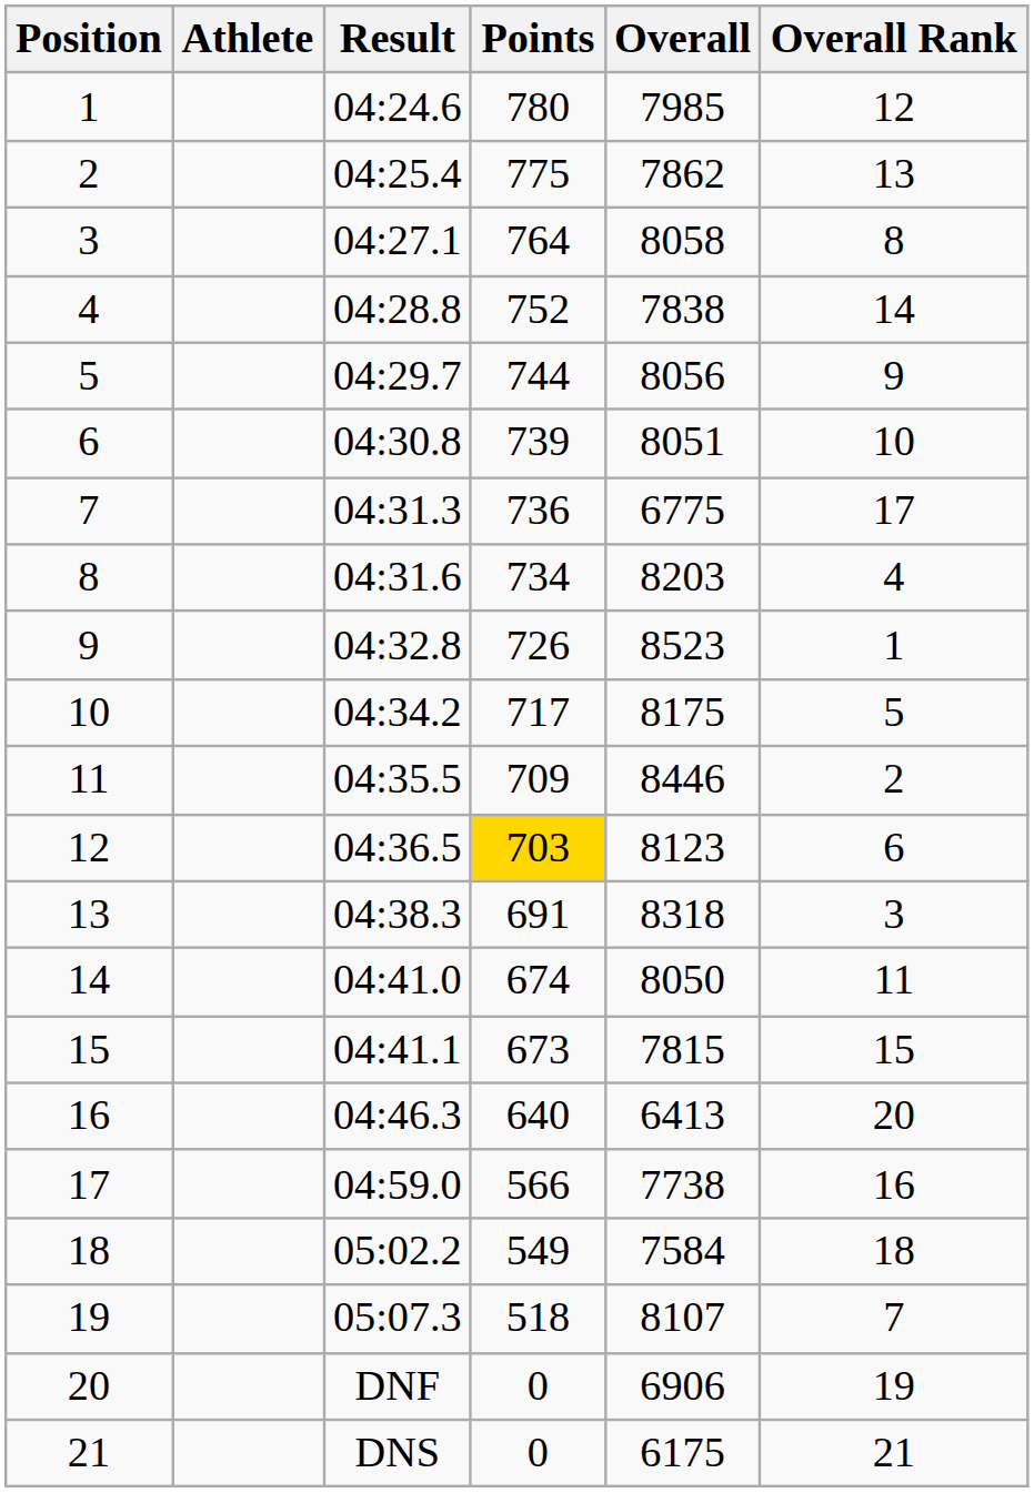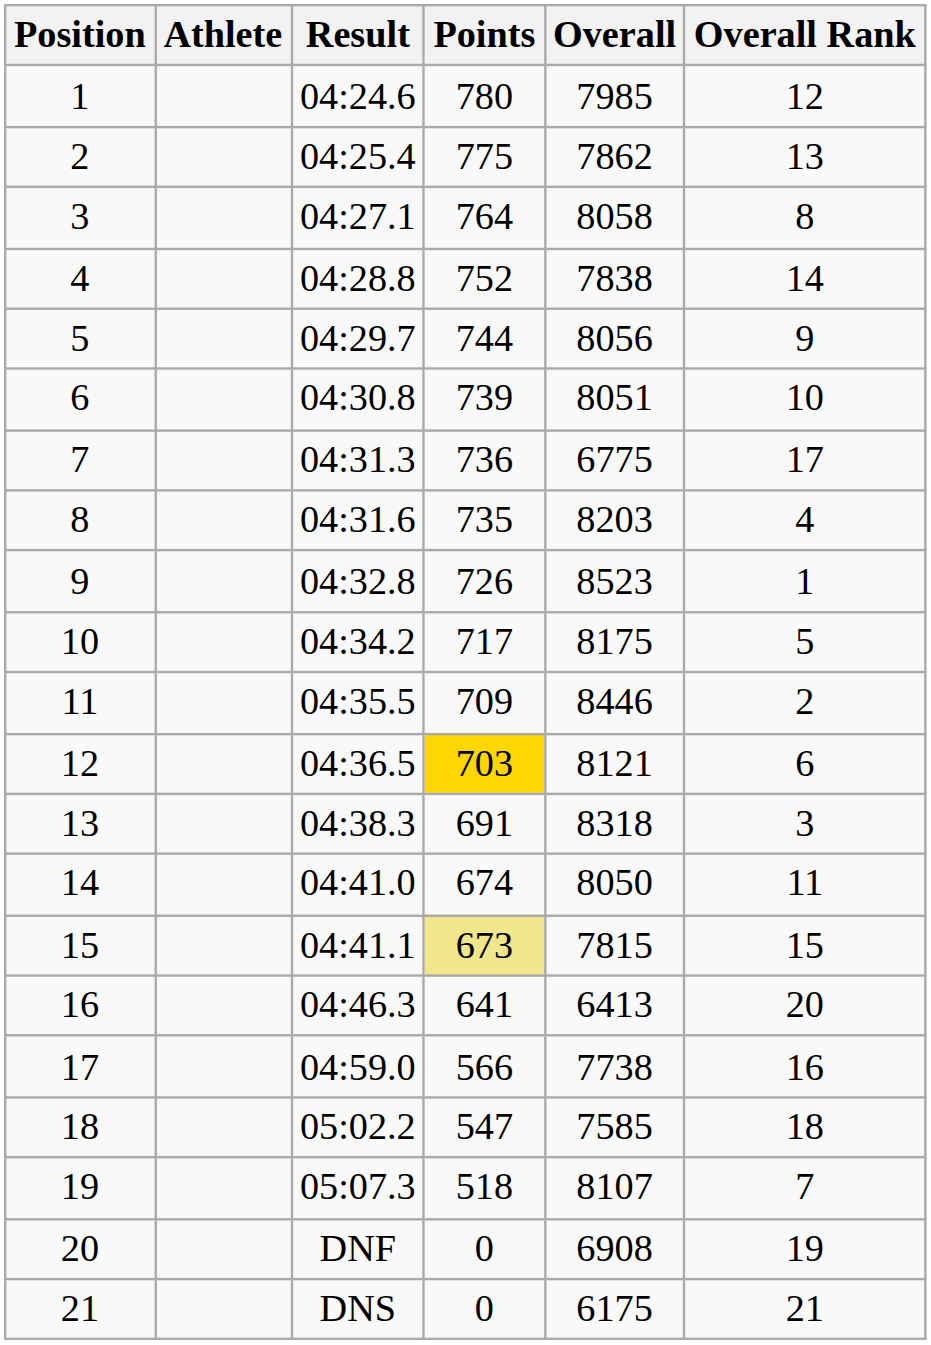row 9 | Points: 734 -> 735
row 13 | Overall: 8123 -> 8121
row 16 | Points: no background -> khaki background
row 17 | Points: 640 -> 641
row 19 | Points: 549 -> 547
row 19 | Overall: 7584 -> 7585
row 21 | Overall: 6906 -> 6908
